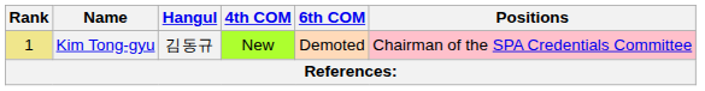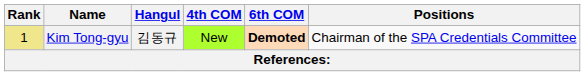Kim Tong-gyu | 6th COM: normal -> bold
Kim Tong-gyu | Positions: pink background -> no background
